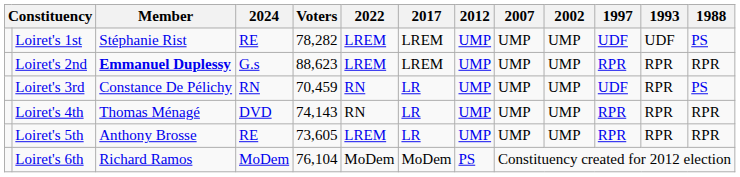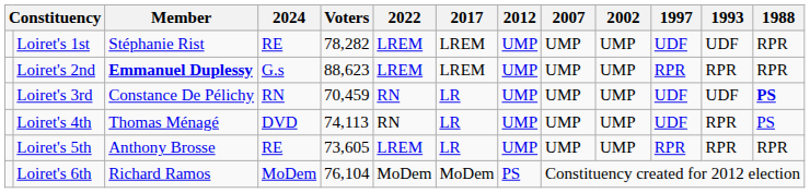Loiret's 1st | 1988: PS -> RPR
Loiret's 3rd | 1993: RPR -> UDF
Loiret's 3rd | 1988: normal -> bold
Loiret's 4th | Voters: 74,143 -> 74,113
Loiret's 4th | 1997: RPR -> UDF
Loiret's 4th | 1988: RPR -> PS
